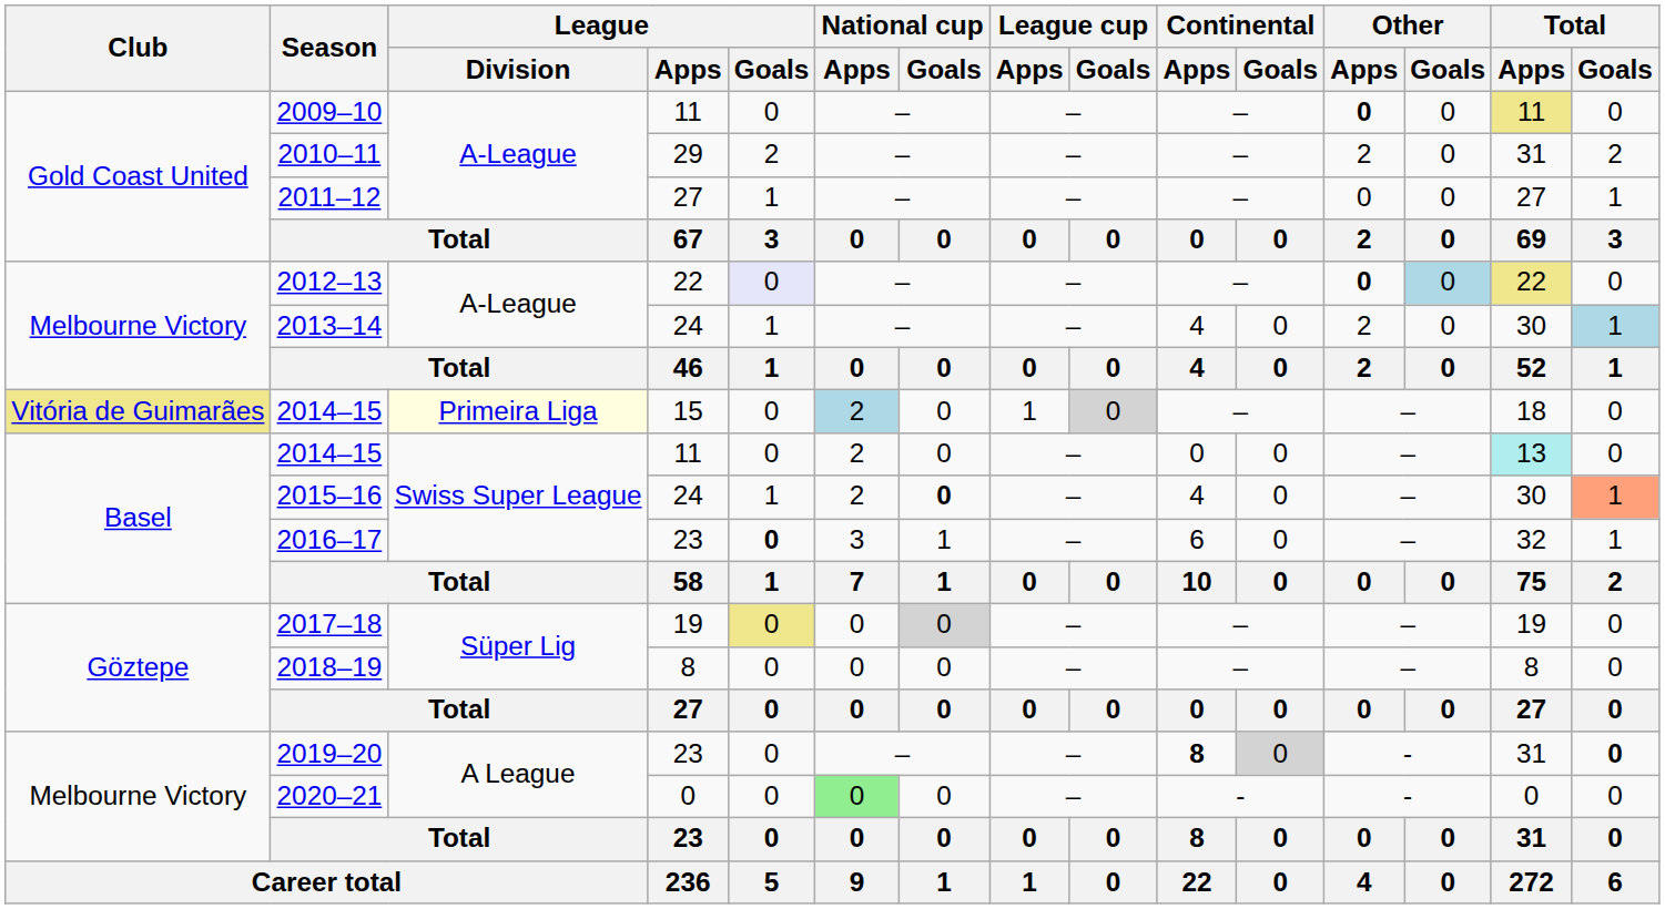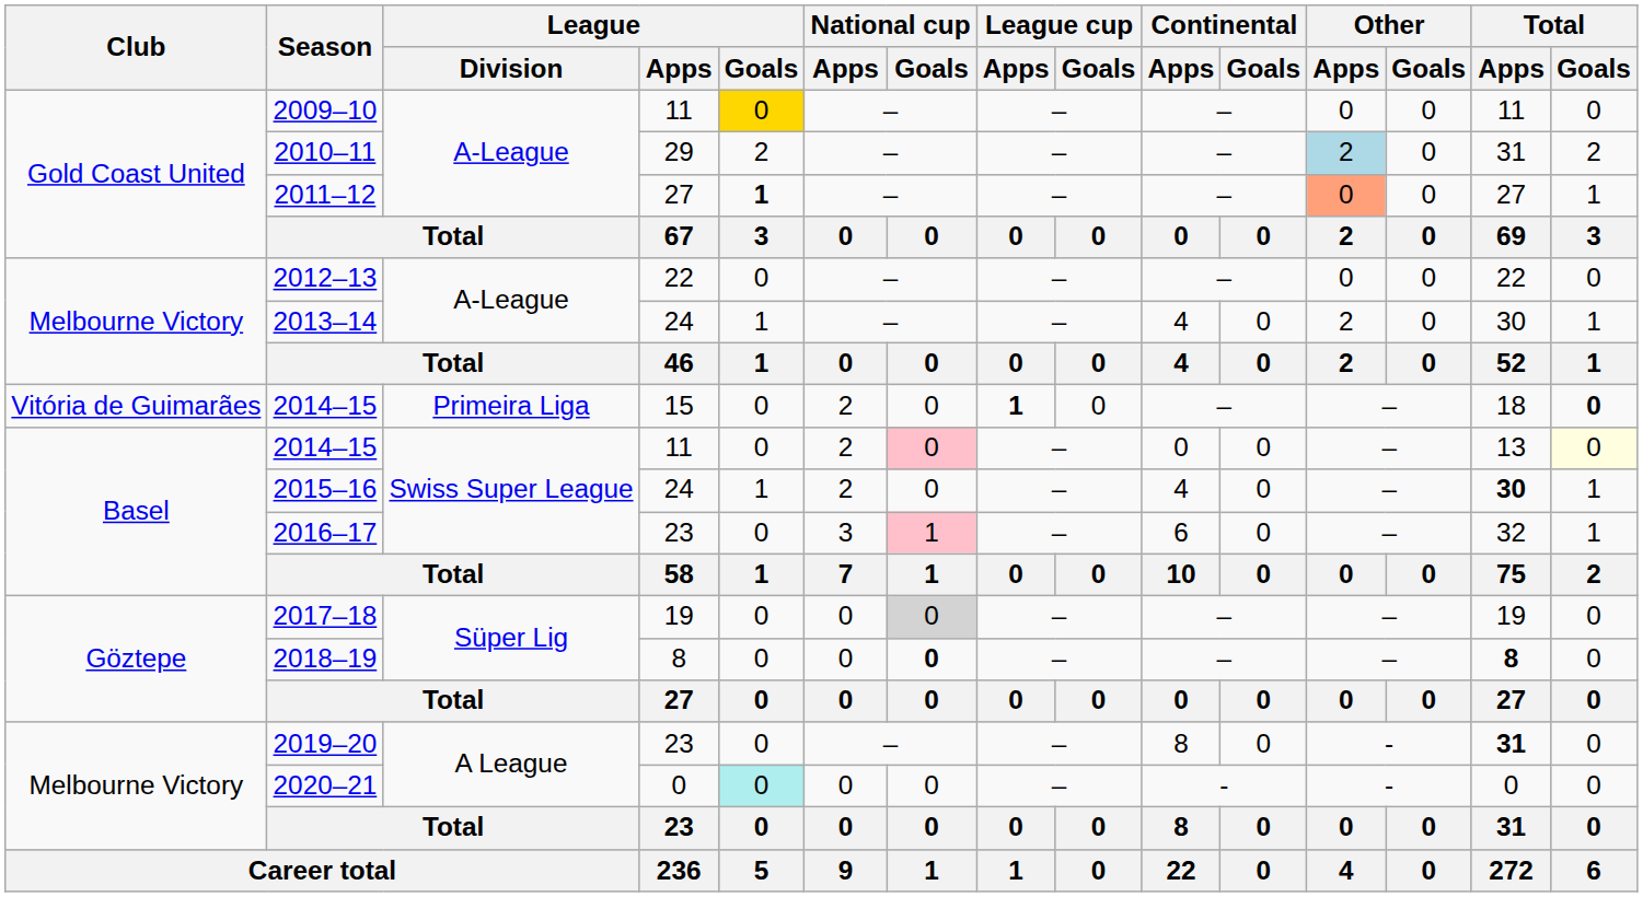2009–10 | League / Goals: no background -> gold background
2009–10 | Other / Apps: bold -> normal
2009–10 | Total / Apps: khaki background -> no background
2010–11 | Other / Apps: no background -> lightblue background
2011–12 | League / Goals: normal -> bold
2011–12 | Other / Apps: no background -> lightsalmon background
2012–13 | League / Goals: lavender background -> no background
2012–13 | Other / Apps: bold -> normal
2012–13 | Other / Goals: lightblue background -> no background
2012–13 | Total / Apps: khaki background -> no background
2013–14 | Total / Goals: lightblue background -> no background
2014–15 / 15 | Club: khaki background -> no background
2014–15 / 15 | League / Division: lightyellow background -> no background
2014–15 / 15 | National cup / Apps: lightblue background -> no background
2014–15 / 15 | League cup / Apps: normal -> bold
2014–15 / 15 | League cup / Goals: lightgrey background -> no background
2014–15 / 15 | Total / Goals: normal -> bold
2014–15 / 11 | National cup / Goals: no background -> pink background
2014–15 / 11 | Total / Apps: paleturquoise background -> no background
2014–15 / 11 | Total / Goals: no background -> lightyellow background
2015–16 | National cup / Goals: bold -> normal
2015–16 | Total / Apps: normal -> bold
2015–16 | Total / Goals: lightsalmon background -> no background
2016–17 | League / Goals: bold -> normal
2016–17 | National cup / Goals: no background -> pink background
2017–18 | League / Goals: khaki background -> no background
2018–19 | National cup / Goals: normal -> bold
2018–19 | Total / Apps: normal -> bold
2019–20 | Continental / Apps: bold -> normal
2019–20 | Continental / Goals: lightgrey background -> no background
2019–20 | Total / Apps: normal -> bold
2019–20 | Total / Goals: bold -> normal
2020–21 | League / Goals: no background -> paleturquoise background
2020–21 | National cup / Apps: lightgreen background -> no background
